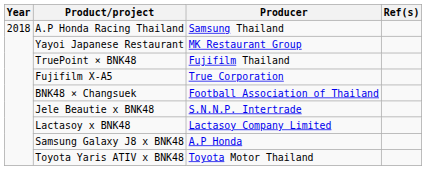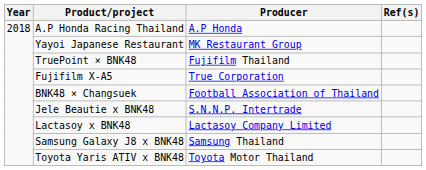A.P Honda Racing Thailand | Producer: Samsung Thailand -> A.P Honda
Samsung Galaxy J8 x BNK48 | Producer: A.P Honda -> Samsung Thailand
